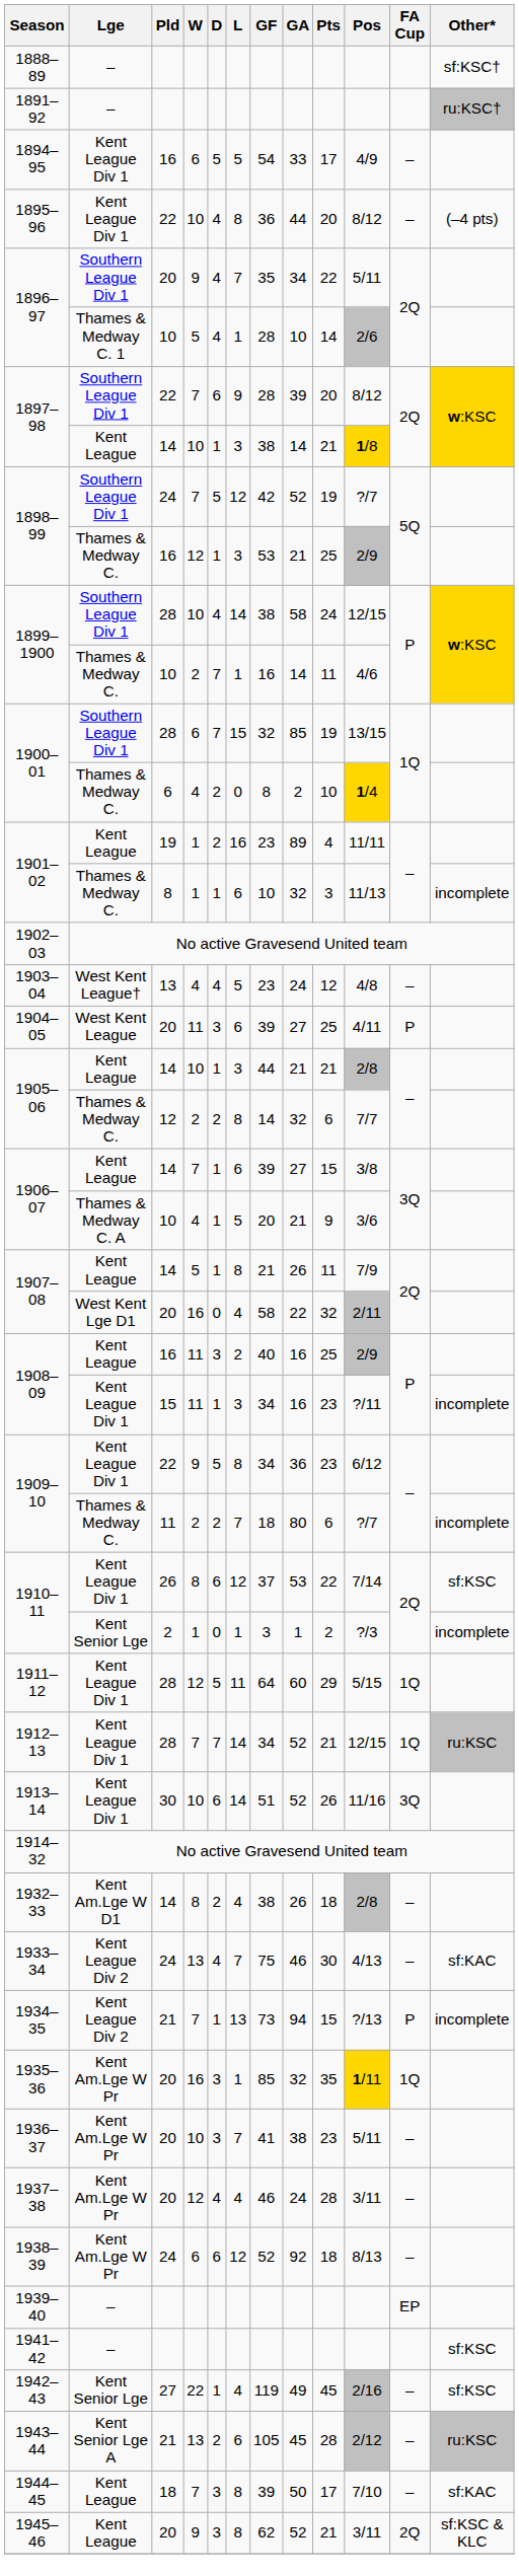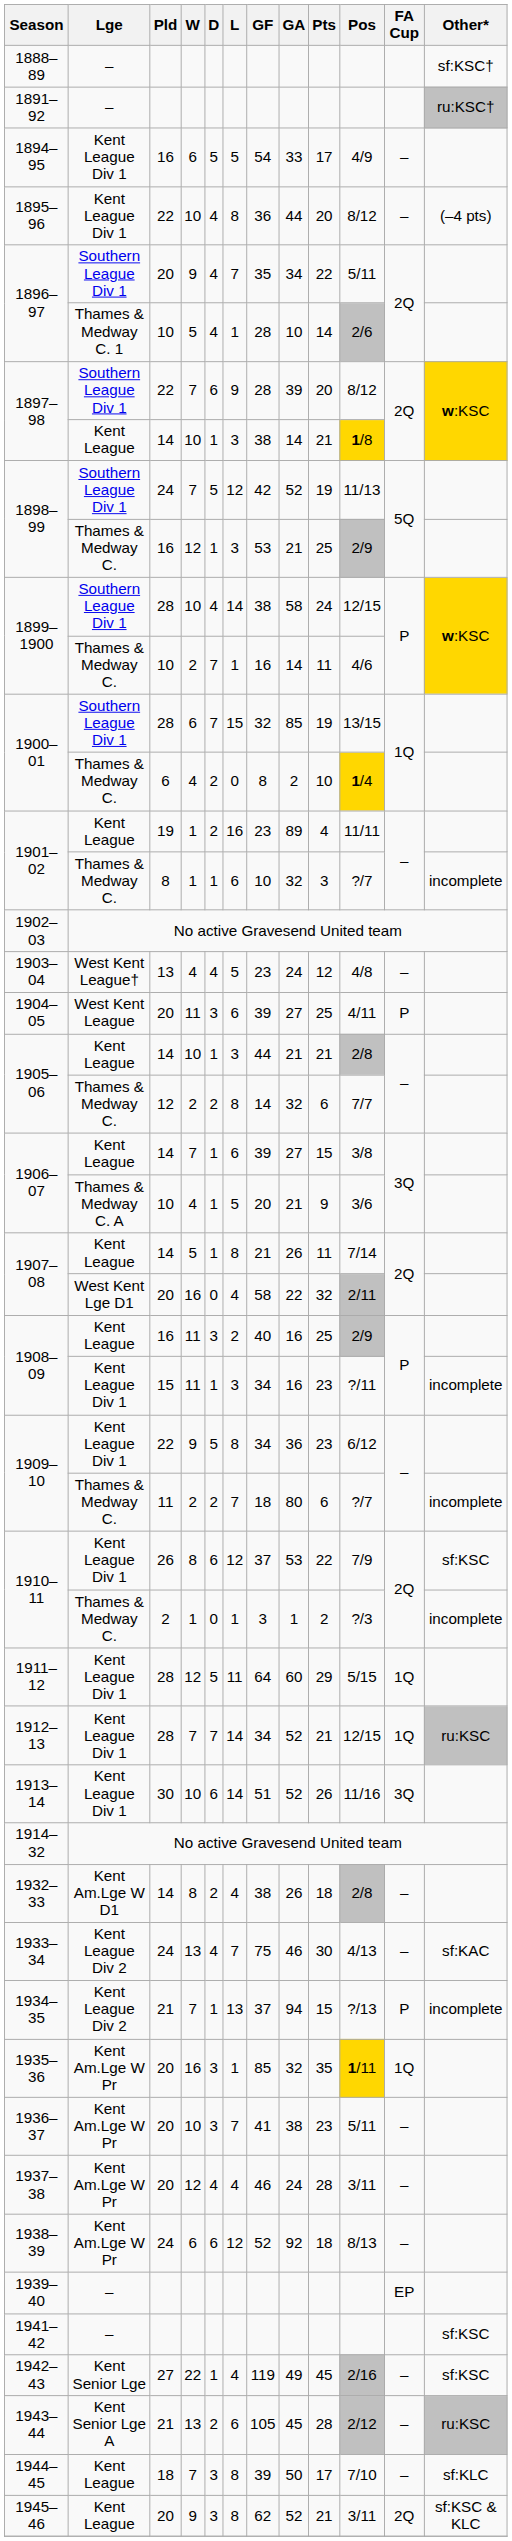1898–99 / 24 | Pos: ?/7 -> 11/13
1901–02 / 8 | Pos: 11/13 -> ?/7
1907–08 / 14 | Pos: 7/9 -> 7/14
1910–11 / 26 | Pos: 7/14 -> 7/9
1910–11 / 2 | Lge: Kent Senior Lge -> Thames & Medway C.
1934–35 | GF: 73 -> 37
1944–45 | Other*: sf:KAC -> sf:KLC
